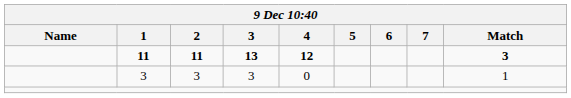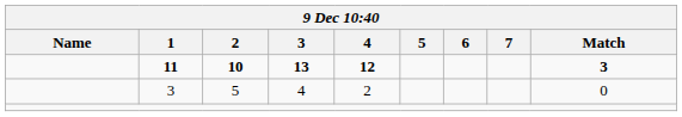row 3 | 2: 11 -> 10
row 4 | 2: 3 -> 5
row 4 | 3: 3 -> 4
row 4 | 4: 0 -> 2
row 4 | Match: 1 -> 0
